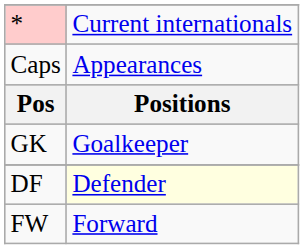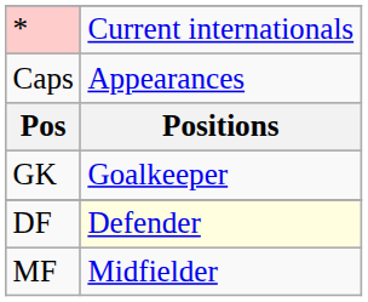+ row: MF | Midfielder
- row: FW | Forward
